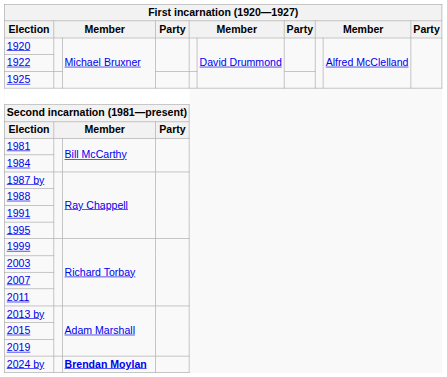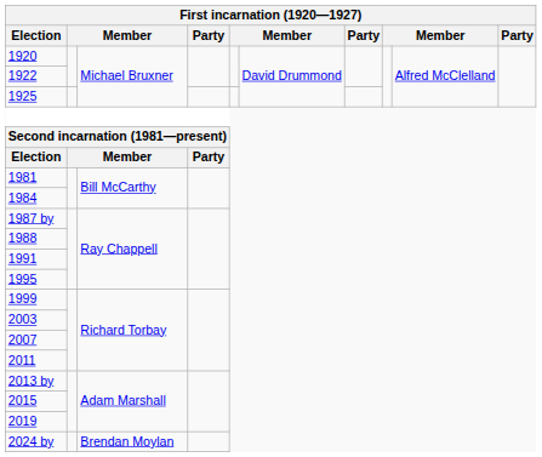2024 by | column 3: bold -> normal
